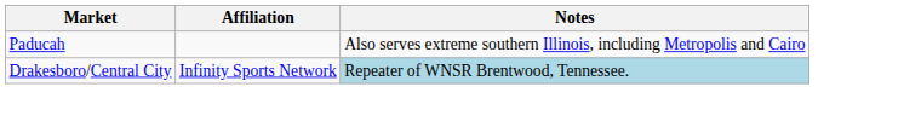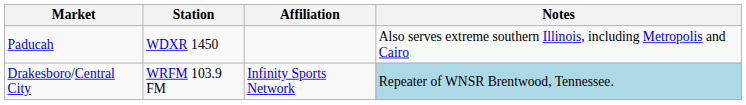+ column: Station | WDXR 1450 | WRFM 103.9 FM
